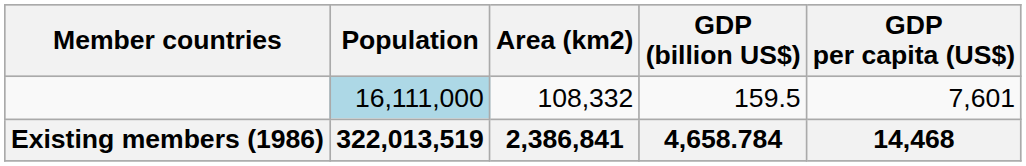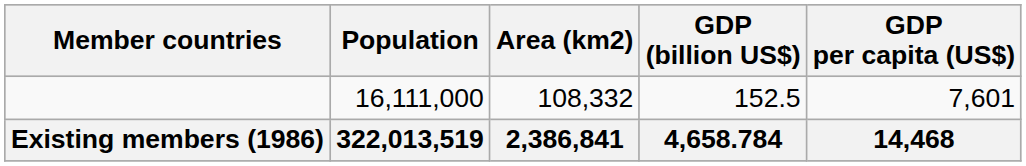row 2 | Population: lightblue background -> no background
row 2 | GDP (billion US$): 159.5 -> 152.5
